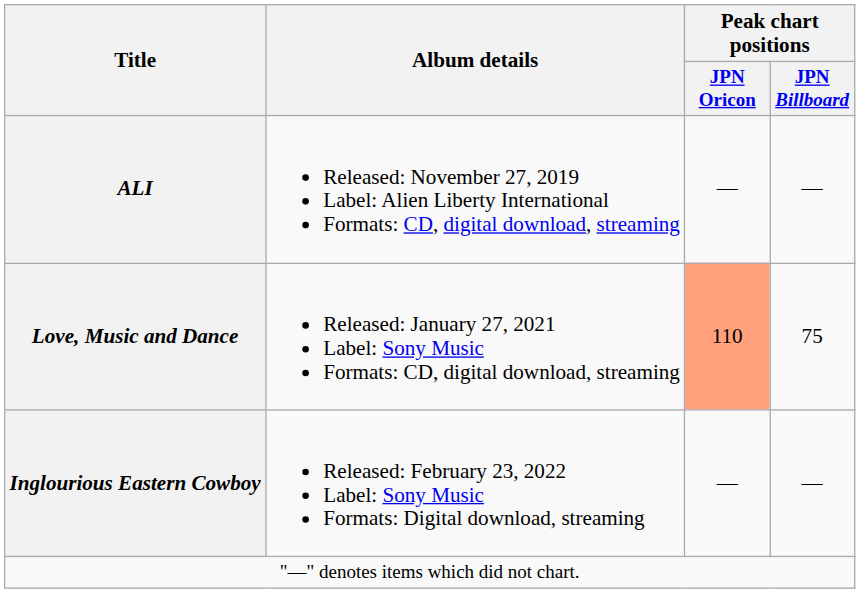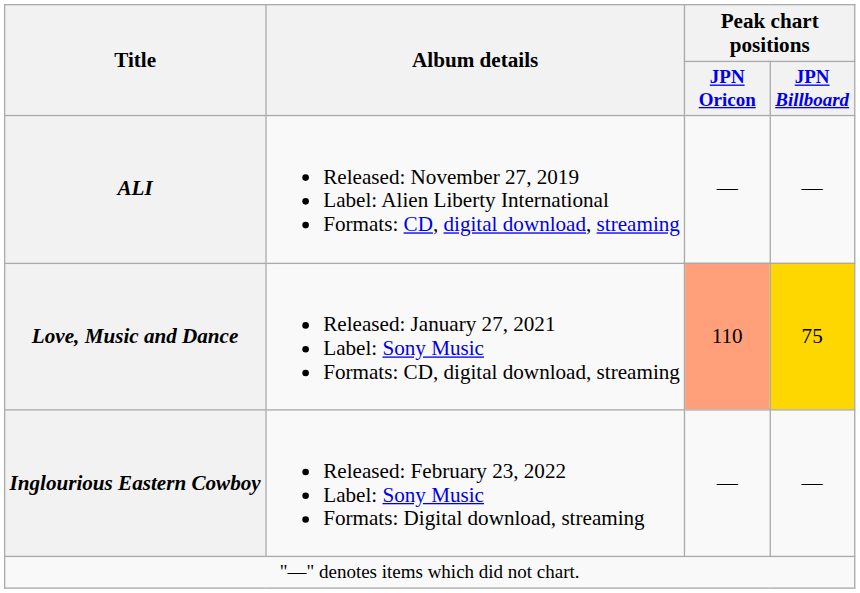Love, Music and Dance | Peak chart positions / JPN Billboard: no background -> gold background
